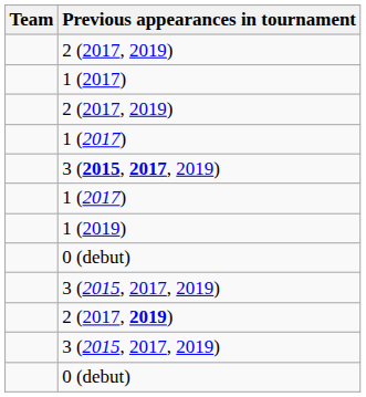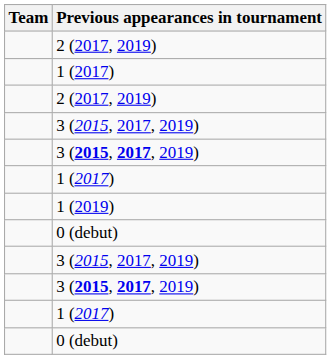row 5 | Previous appearances in tournament: 1 (2017) -> 3 (2015, 2017, 2019)
row 11 | Previous appearances in tournament: 2 (2017, 2019) -> 3 (2015, 2017, 2019)
row 12 | Previous appearances in tournament: 3 (2015, 2017, 2019) -> 1 (2017)
